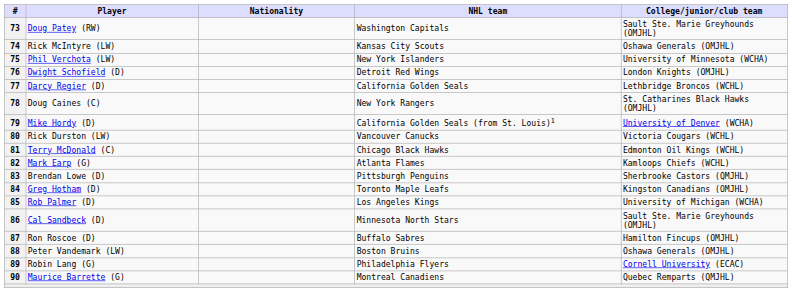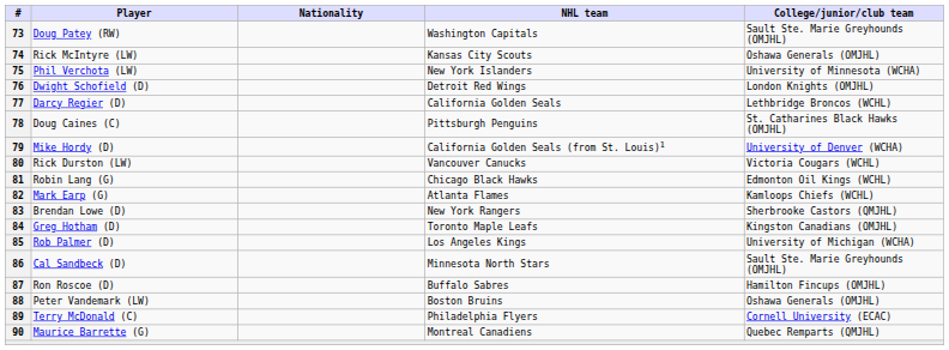78 | NHL team: New York Rangers -> Pittsburgh Penguins
81 | Player: Terry McDonald (C) -> Robin Lang (G)
83 | NHL team: Pittsburgh Penguins -> New York Rangers
89 | Player: Robin Lang (G) -> Terry McDonald (C)
